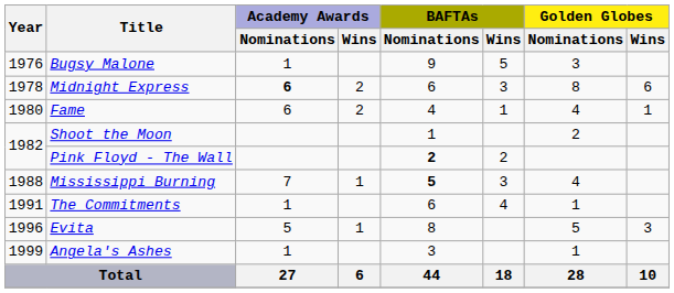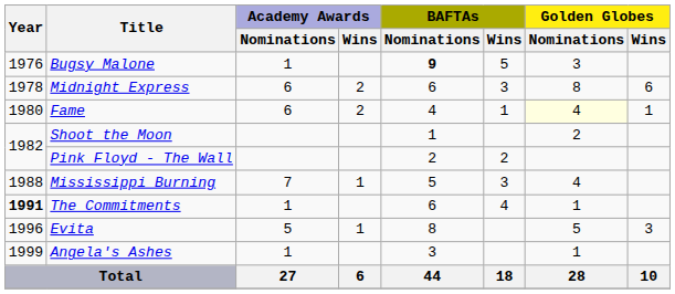Bugsy Malone | BAFTAs / Nominations: normal -> bold
Midnight Express | Academy Awards / Nominations: bold -> normal
Fame | Golden Globes / Nominations: no background -> lightyellow background
Pink Floyd - The Wall | BAFTAs / Nominations: bold -> normal
Mississippi Burning | BAFTAs / Nominations: bold -> normal
The Commitments | Year: normal -> bold
